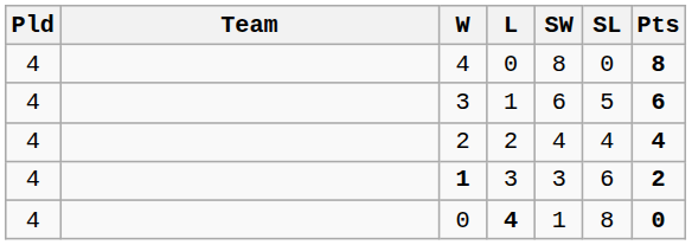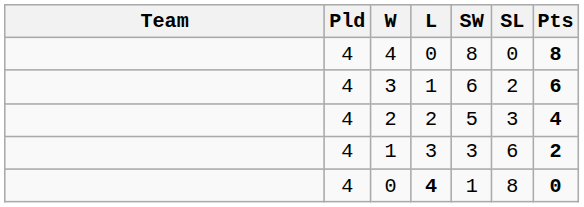columns swapped: Team <-> Pld
row 3 | SL: 5 -> 2
row 4 | SW: 4 -> 5
row 4 | SL: 4 -> 3
row 5 | W: bold -> normal
